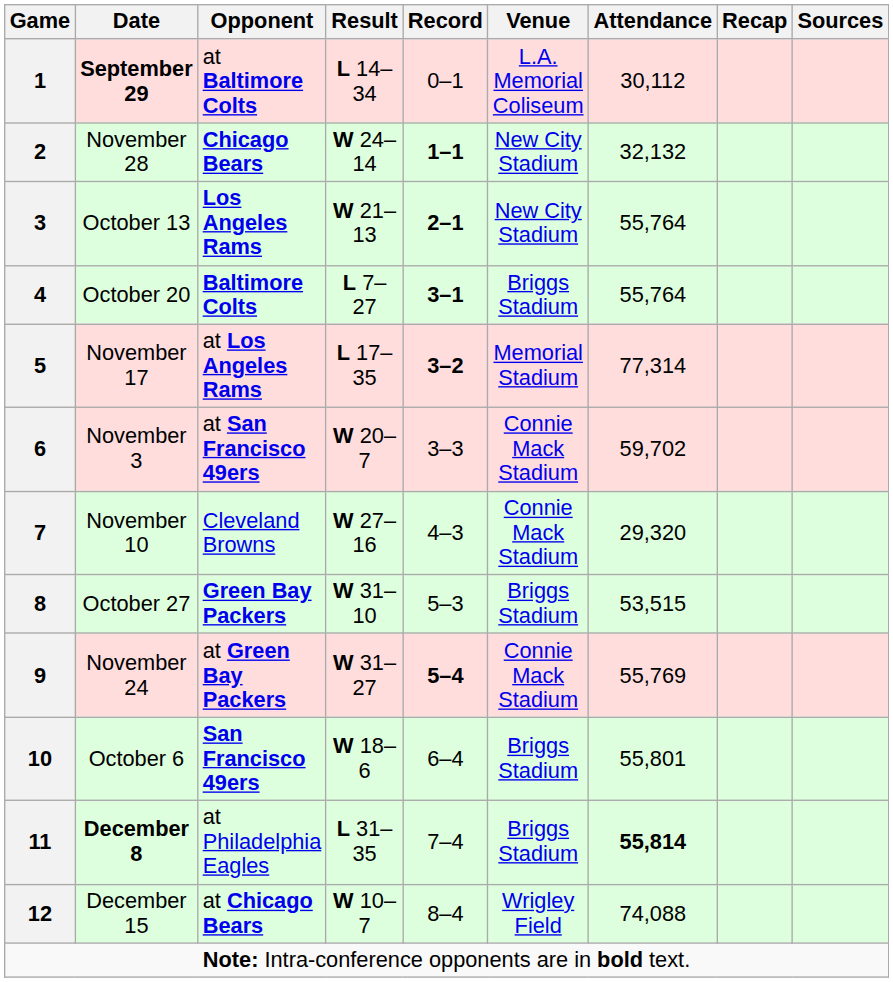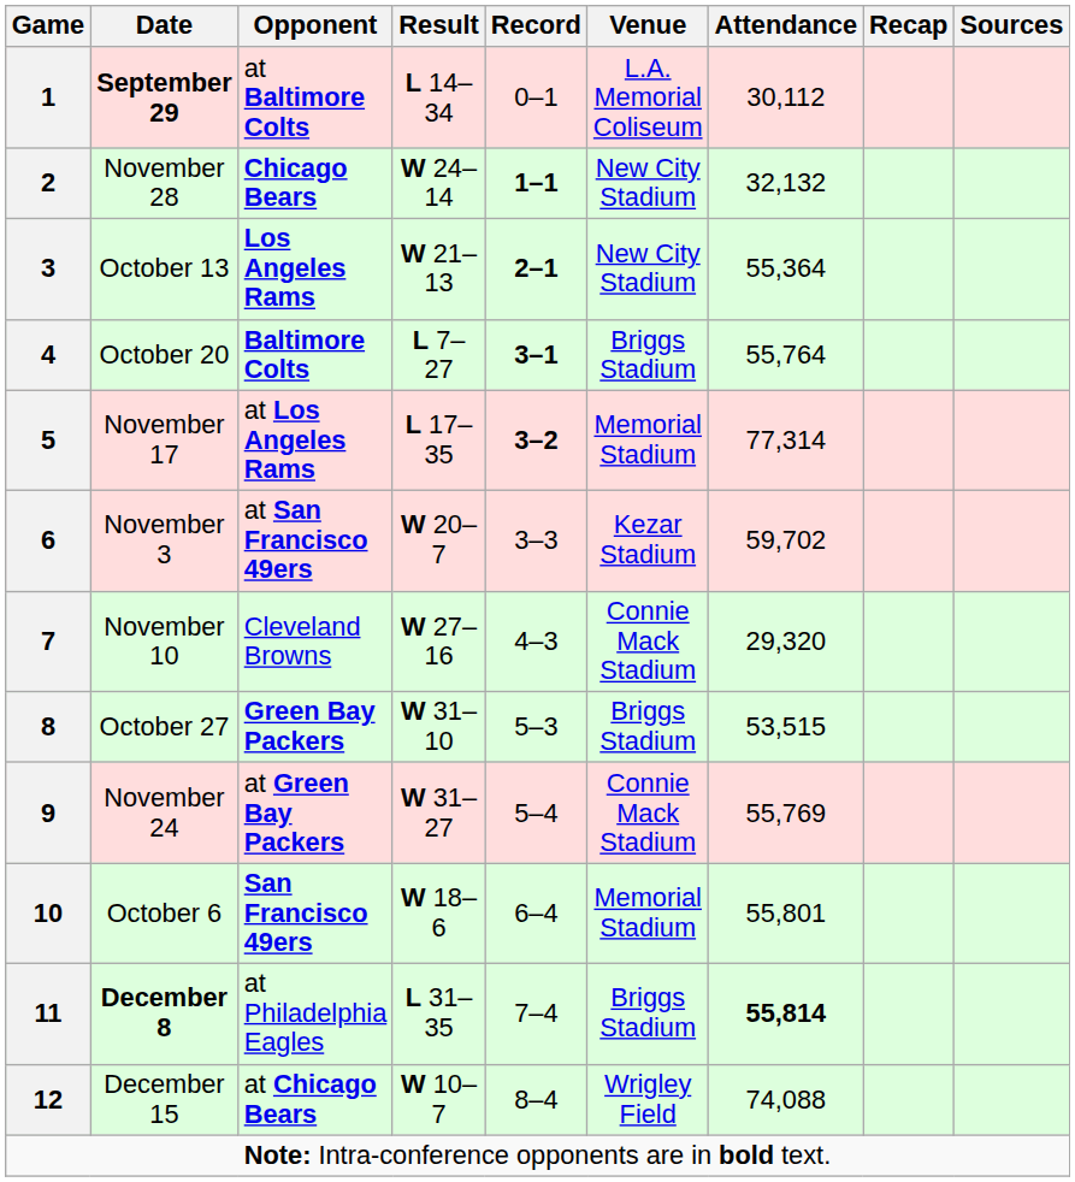3 | Attendance: 55,764 -> 55,364
6 | Venue: Connie Mack Stadium -> Kezar Stadium
9 | Record: bold -> normal
10 | Venue: Briggs Stadium -> Memorial Stadium
